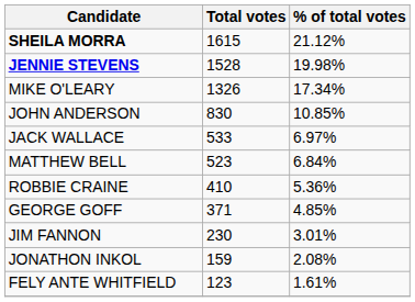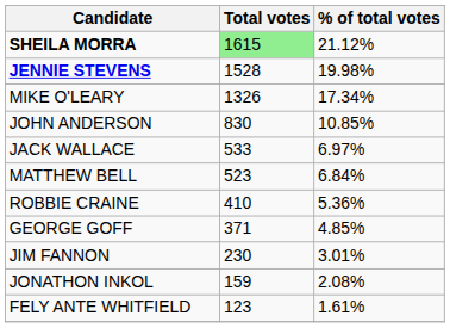SHEILA MORRA | Total votes: no background -> lightgreen background
